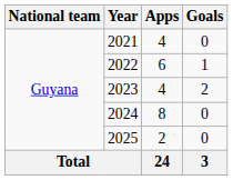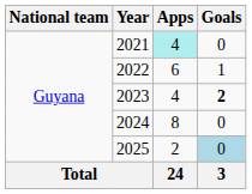2021 | Apps: no background -> paleturquoise background
2023 | Goals: normal -> bold
2025 | Goals: no background -> lightblue background
